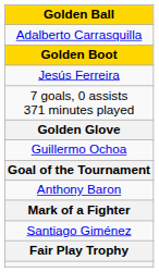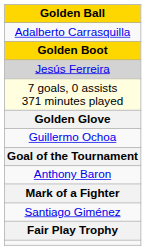Jesús Ferreira | Golden Ball: no background -> lightgrey background
7 goals, 0 assists 371 minutes played | Golden Ball: no background -> lightyellow background
